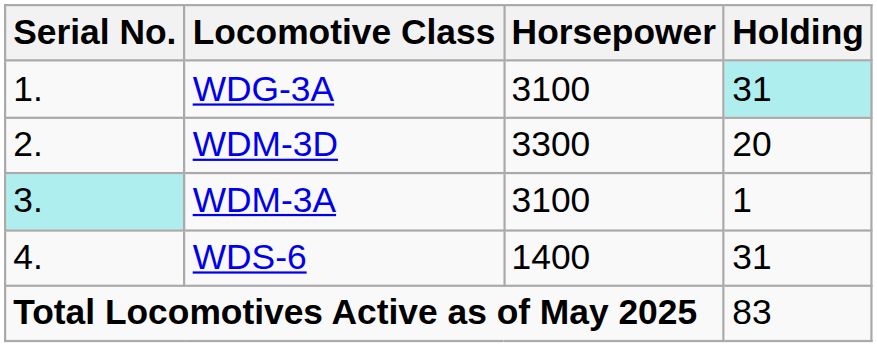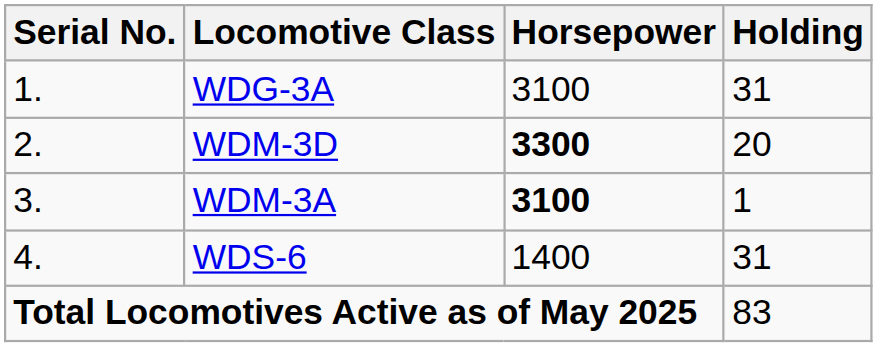WDG-3A | Holding: paleturquoise background -> no background
WDM-3D | Horsepower: normal -> bold
WDM-3A | Serial No.: paleturquoise background -> no background
WDM-3A | Horsepower: normal -> bold
